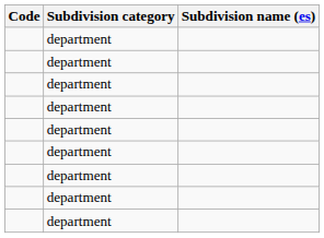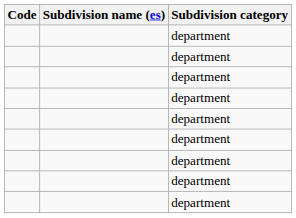columns swapped: Subdivision name (es) <-> Subdivision category
